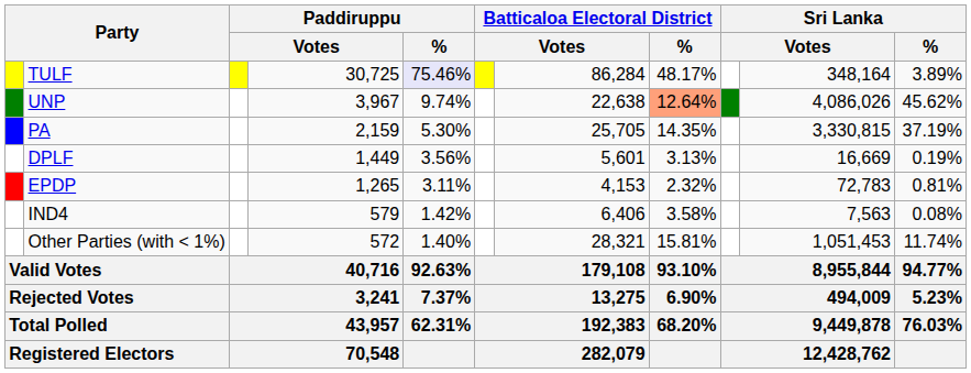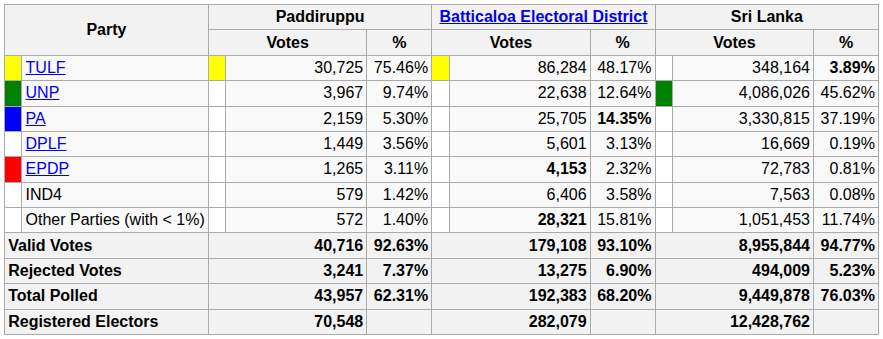TULF | Paddiruppu / %: lavender background -> no background
TULF | Sri Lanka / %: normal -> bold
UNP | Batticaloa Electoral District / %: lightsalmon background -> no background
PA | Batticaloa Electoral District / %: normal -> bold
EPDP | column 7: normal -> bold
Other Parties (with < 1%) | column 7: normal -> bold
